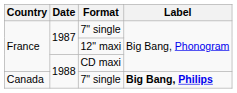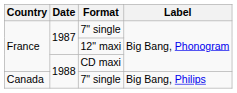Canada / 7" single | Label: bold -> normal
